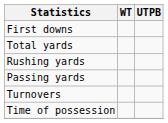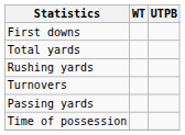rows swapped: Passing yards <-> Turnovers
